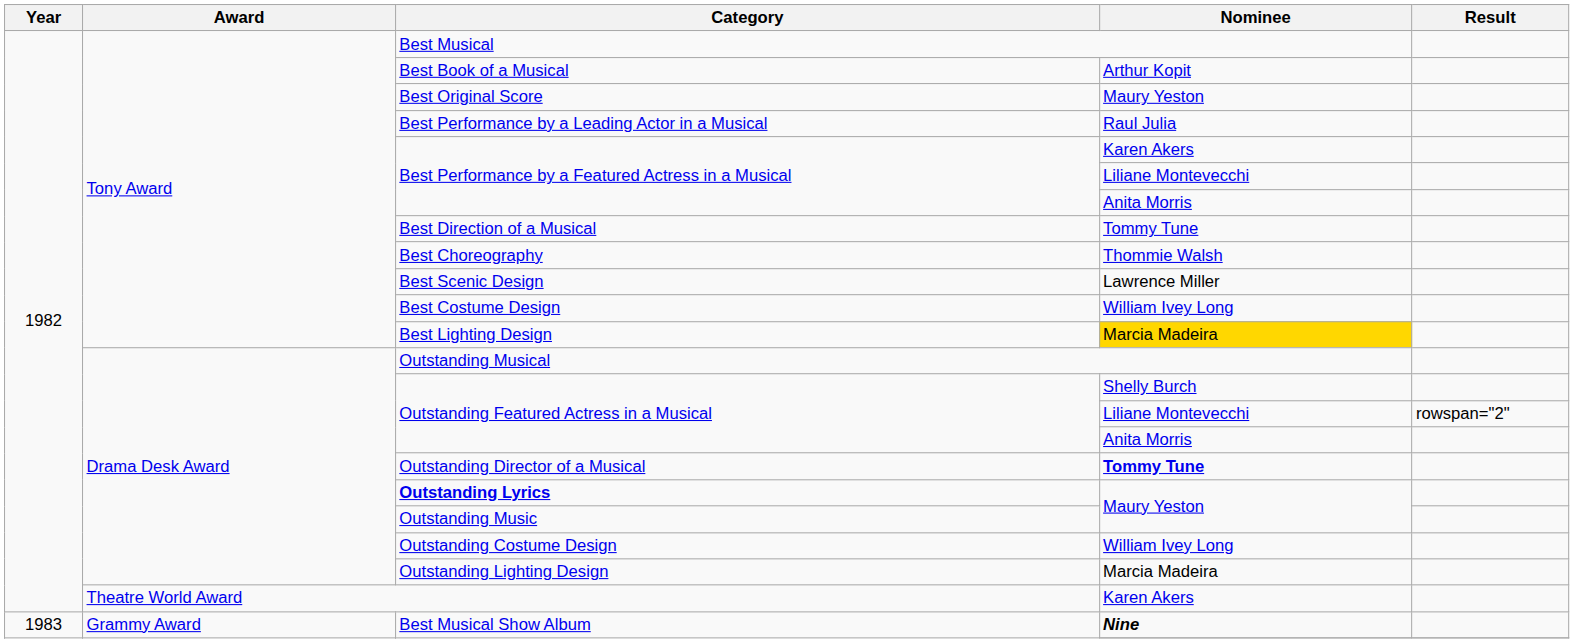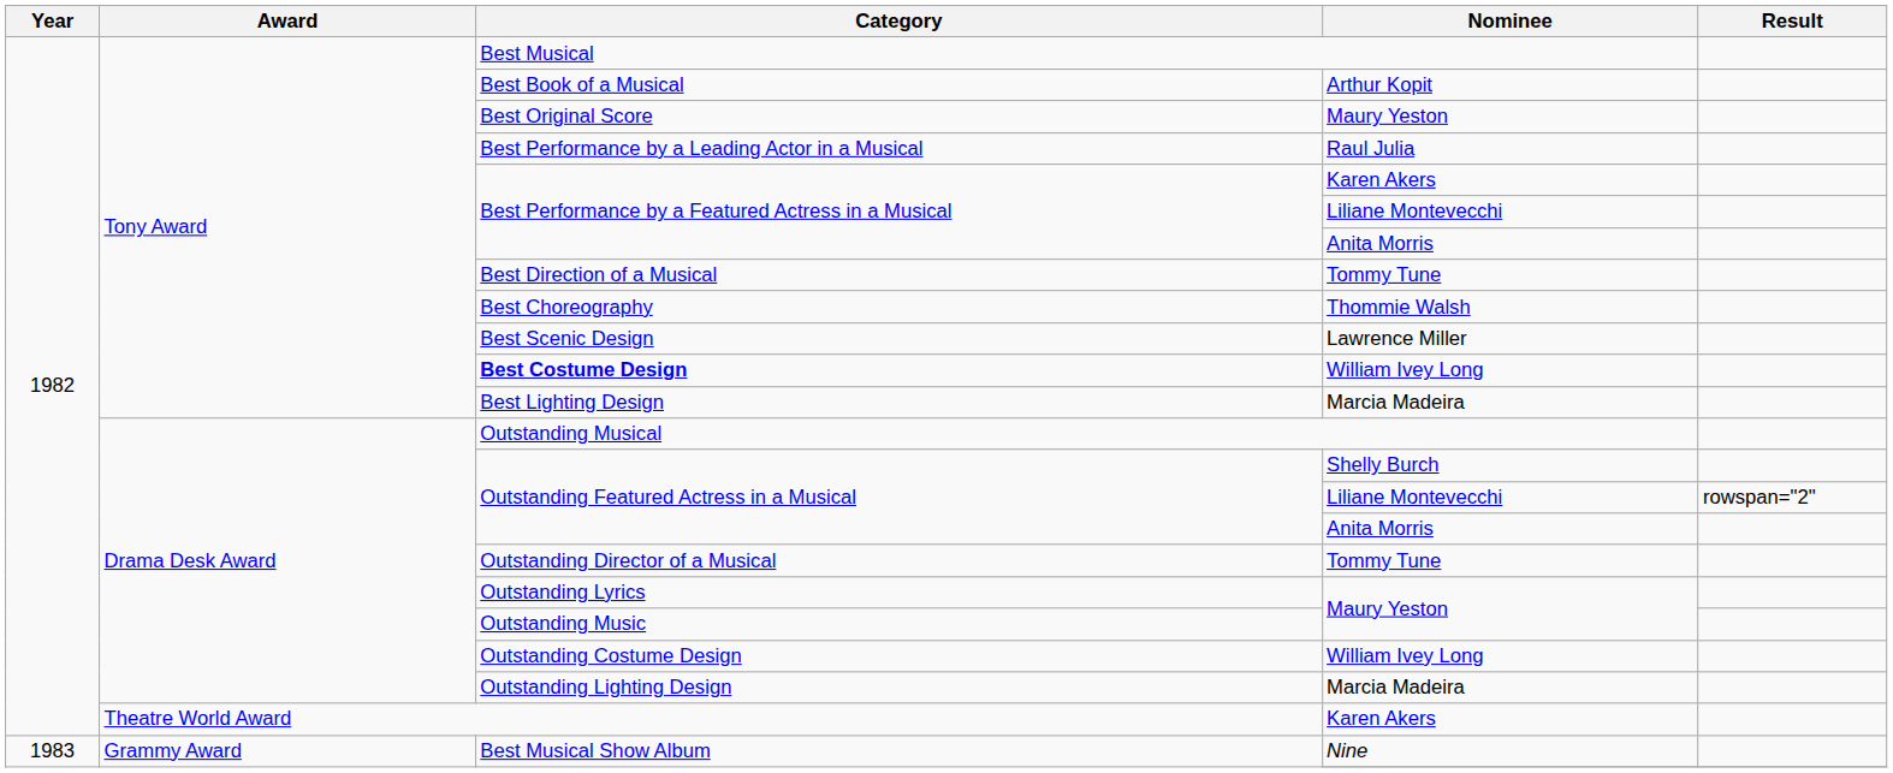Best Costume Design | Category: normal -> bold
Best Lighting Design | Nominee: gold background -> no background
Outstanding Director of a Musical | Nominee: bold -> normal
Outstanding Lyrics | Category: bold -> normal
Best Musical Show Album / Nine | Nominee: bold -> normal
